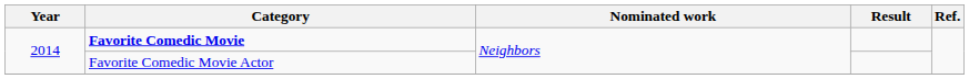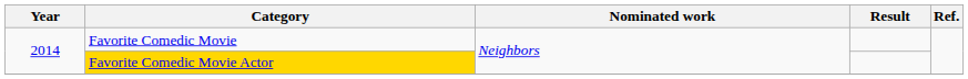Favorite Comedic Movie | Category: bold -> normal
Favorite Comedic Movie Actor | Category: no background -> gold background
